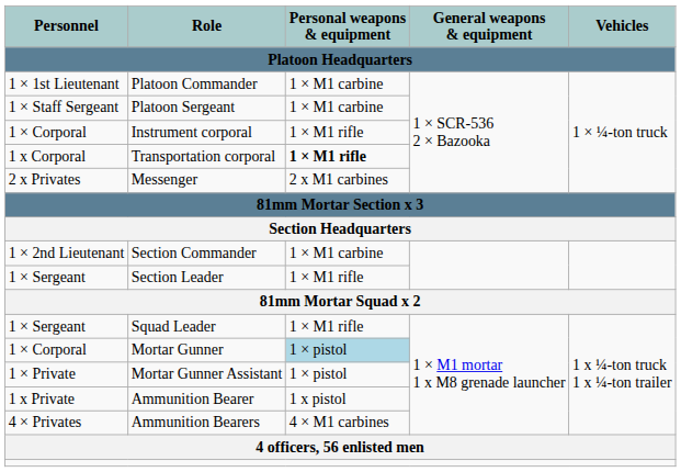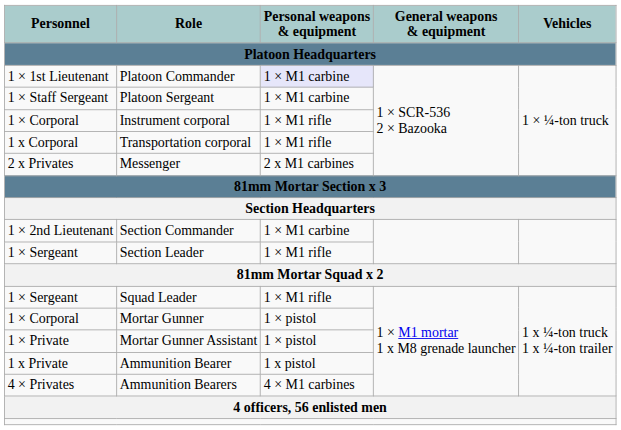Platoon Commander | Personal weapons & equipment / Platoon Headquarters: no background -> lavender background
Transportation corporal | Personal weapons & equipment / Platoon Headquarters: bold -> normal
Mortar Gunner | Personal weapons & equipment / Platoon Headquarters: lightblue background -> no background
